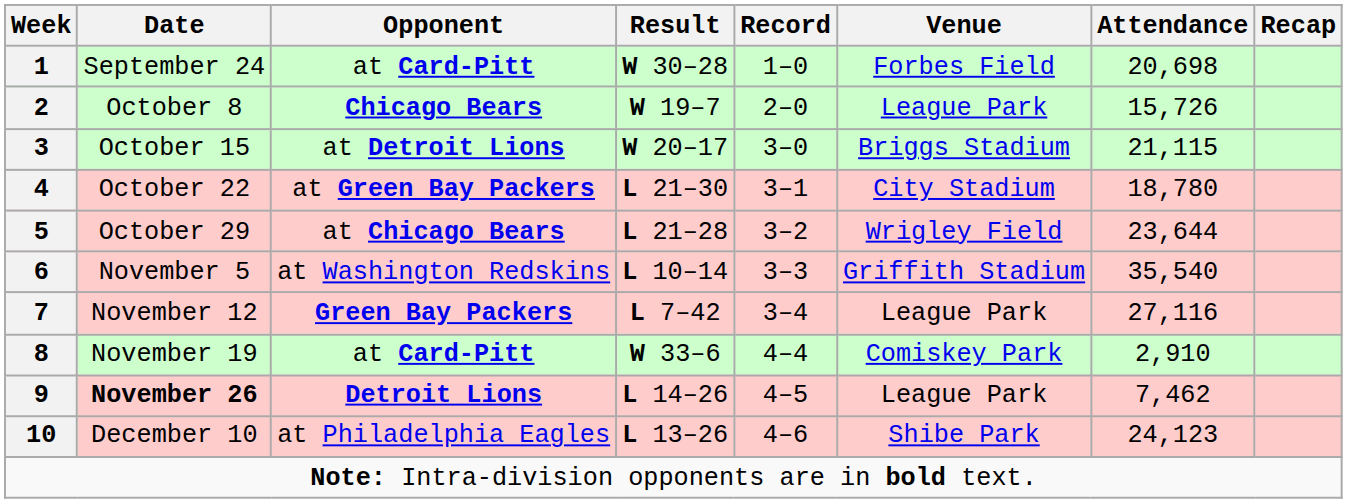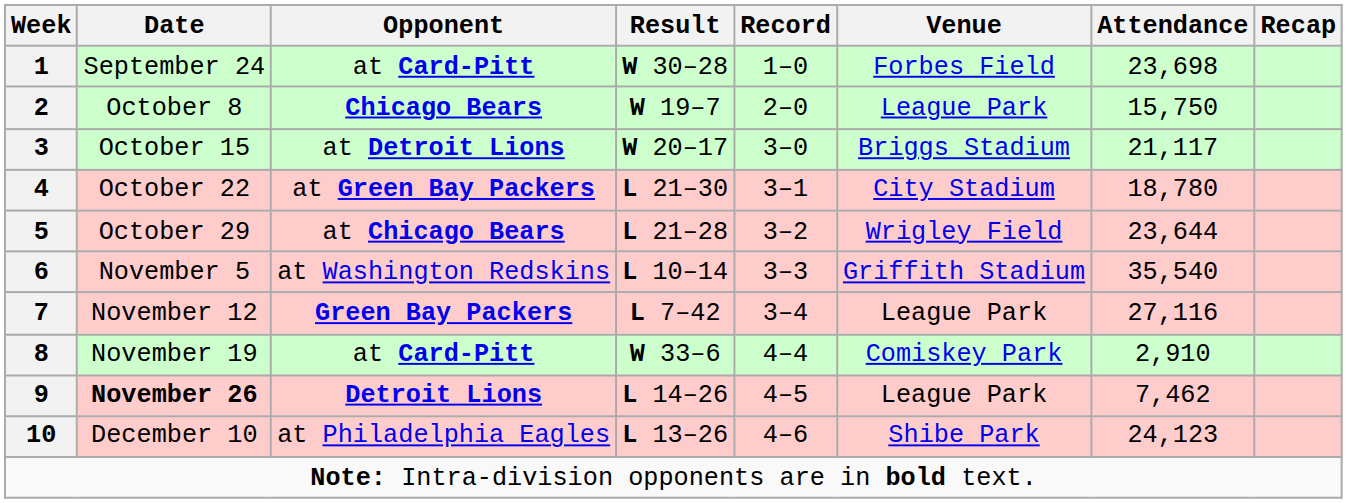1 | Attendance: 20,698 -> 23,698
2 | Attendance: 15,726 -> 15,750
3 | Attendance: 21,115 -> 21,117
